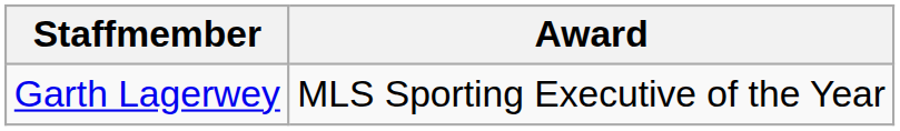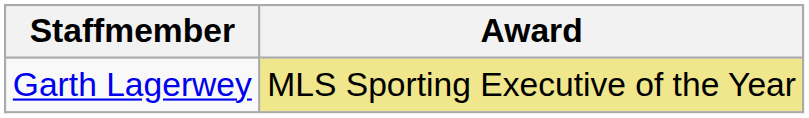Garth Lagerwey | Award: no background -> khaki background
